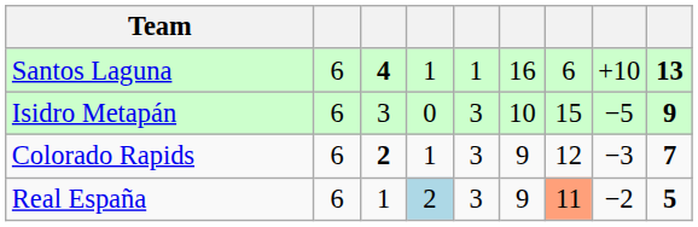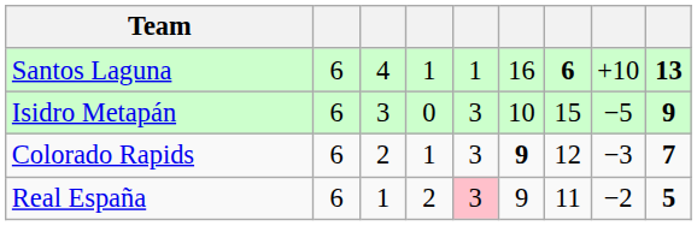Santos Laguna | column 3: bold -> normal
Santos Laguna | column 7: normal -> bold
Colorado Rapids | column 3: bold -> normal
Colorado Rapids | column 6: normal -> bold
Real España | column 4: lightblue background -> no background
Real España | column 5: no background -> pink background
Real España | column 7: lightsalmon background -> no background
